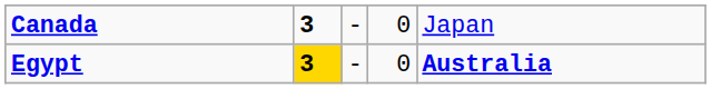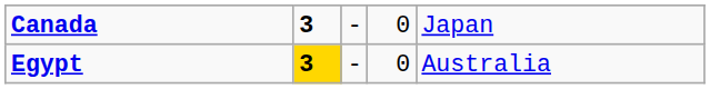Egypt | column 5: bold -> normal
